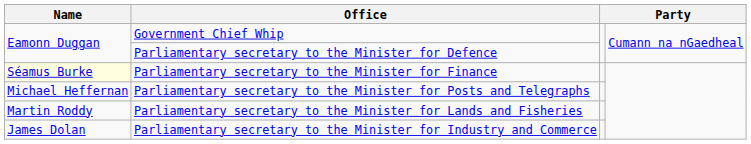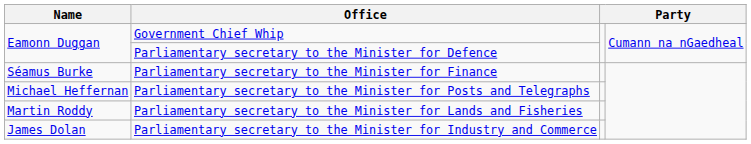Parliamentary secretary to the Minister for Finance | Name: lightyellow background -> no background
